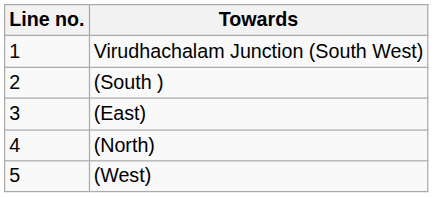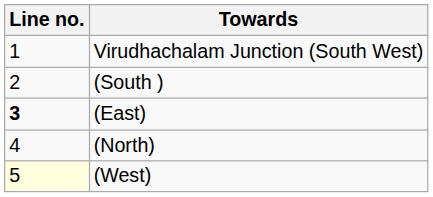(East) | Line no.: normal -> bold
(West) | Line no.: no background -> lightyellow background
